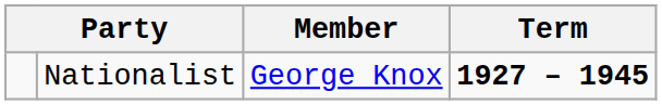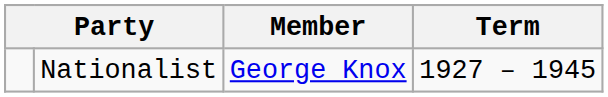Nationalist | Term: bold -> normal
